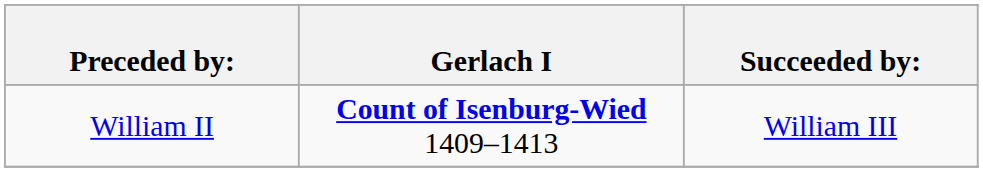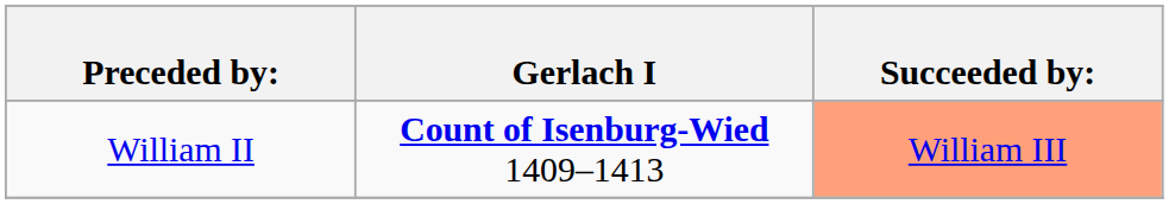William II | Succeeded by:: no background -> lightsalmon background
